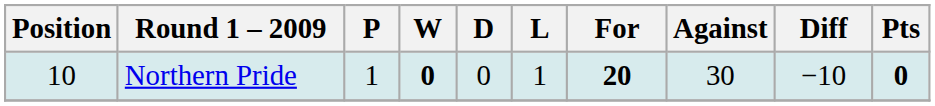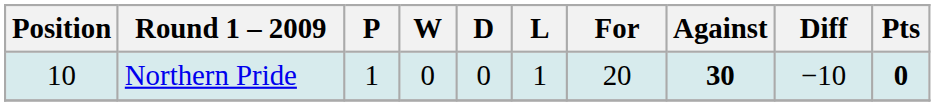Northern Pride | W: bold -> normal
Northern Pride | For: bold -> normal
Northern Pride | Against: normal -> bold
